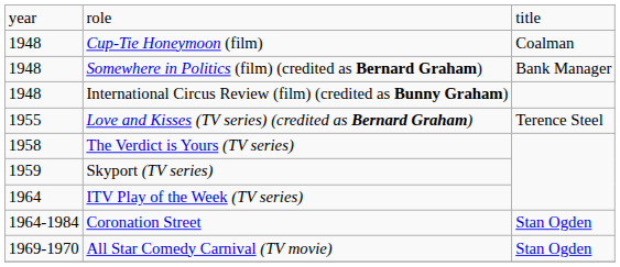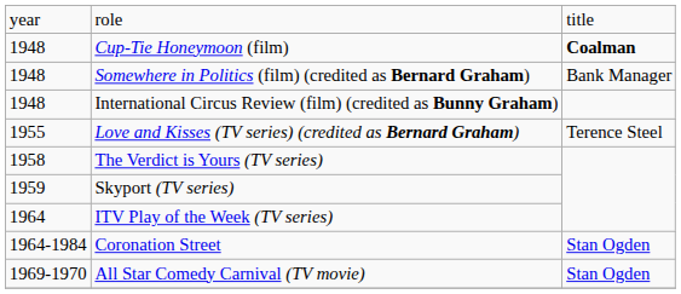Cup-Tie Honeymoon (film) | column 3: normal -> bold
